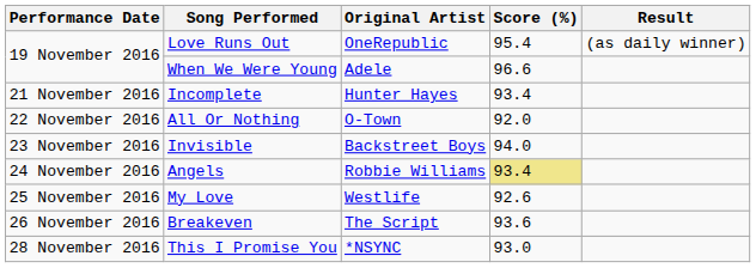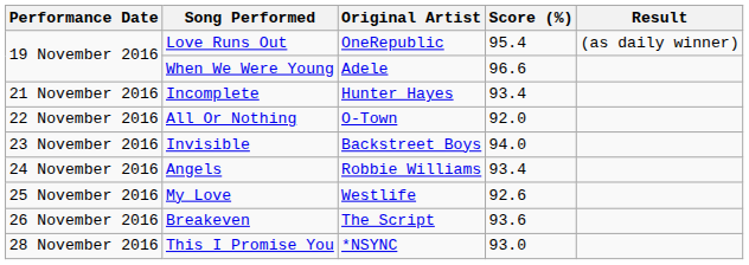Angels | Score (%): khaki background -> no background
